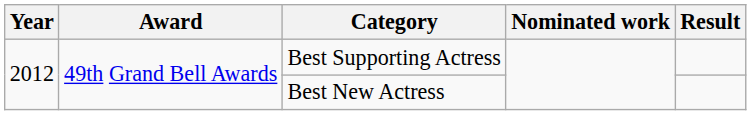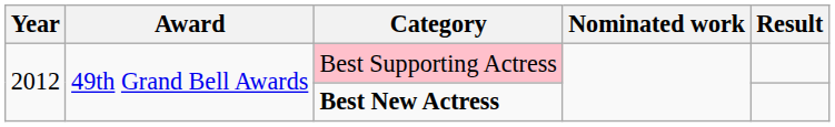Best Supporting Actress | Category: no background -> pink background
Best New Actress | Category: normal -> bold
